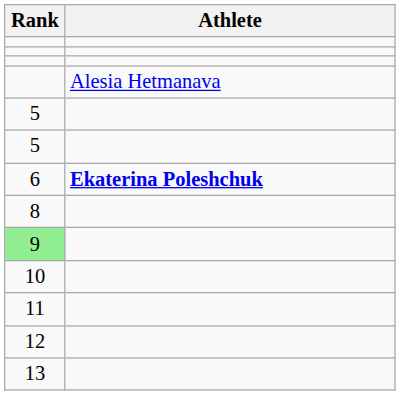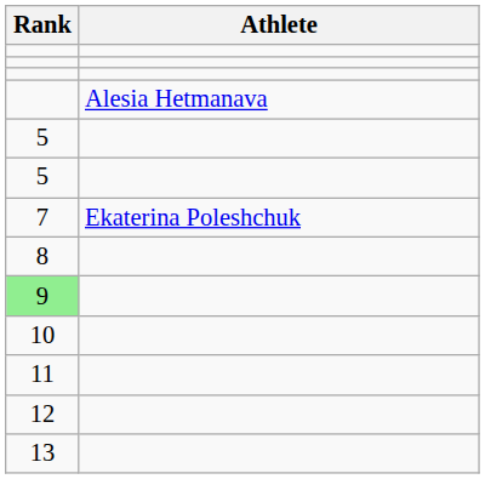row 8 | Rank: 6 -> 7
row 8 | Athlete: bold -> normal
